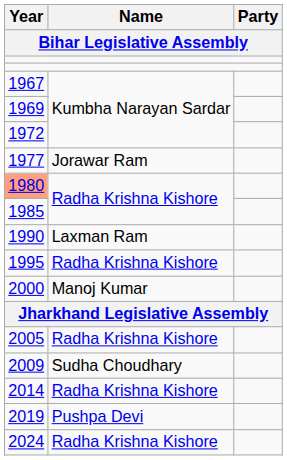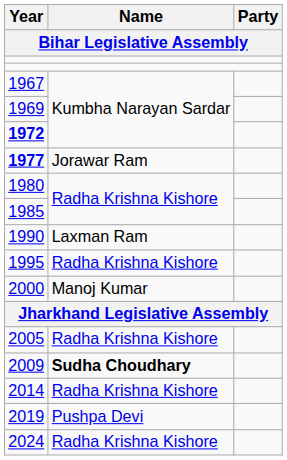1972 | Year: normal -> bold
1977 | Year: normal -> bold
1980 | Year: lightsalmon background -> no background
2009 | Name: normal -> bold
